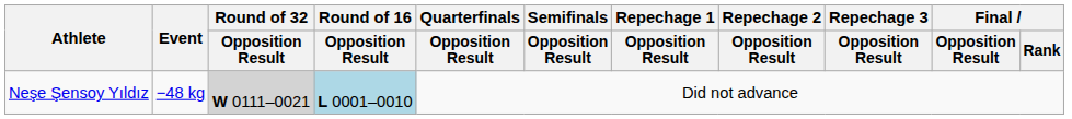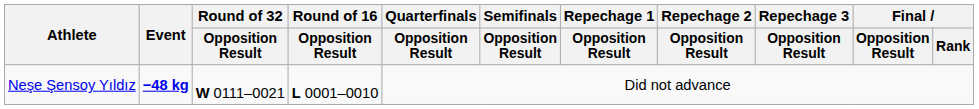Neşe Şensoy Yıldız | Event: normal -> bold
Neşe Şensoy Yıldız | Round of 32 / Opposition Result: lightgrey background -> no background
Neşe Şensoy Yıldız | Round of 16 / Opposition Result: lightblue background -> no background
